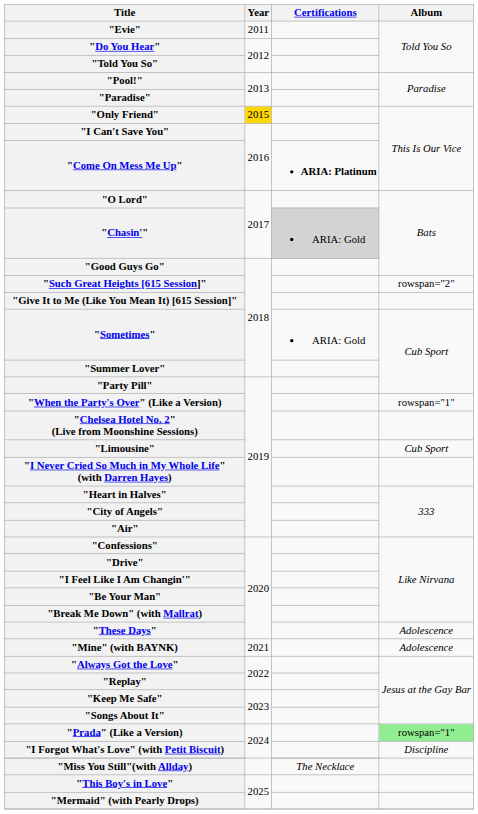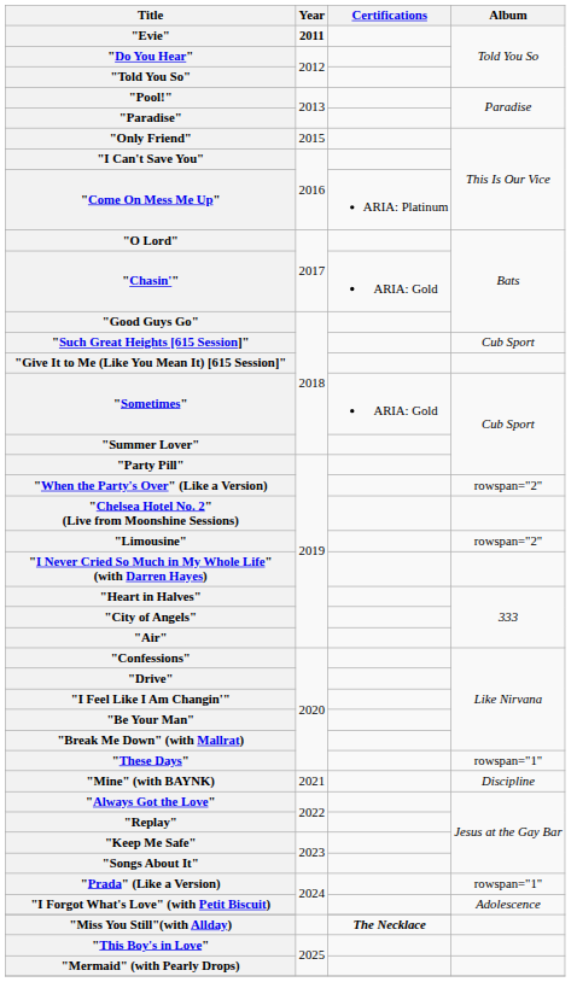"Evie" | Year: normal -> bold
"Only Friend" | Year: gold background -> no background
"Come On Mess Me Up" | Certifications: bold -> normal
"Chasin'" | Certifications: lightgrey background -> no background
"Such Great Heights [615 Session]" | Album: rowspan="2" -> Cub Sport
"When the Party's Over" (Like a Version) | Album: rowspan="1" -> rowspan="2"
"Limousine" | Album: Cub Sport -> rowspan="2"
"These Days" | Album: Adolescence -> rowspan="1"
"Mine" (with BAYNK) | Album: Adolescence -> Discipline
"Prada" (Like a Version) | Album: lightgreen background -> no background
"I Forgot What's Love" (with Petit Biscuit) | Album: Discipline -> Adolescence
"Miss You Still"(with Allday) | Certifications: normal -> bold
